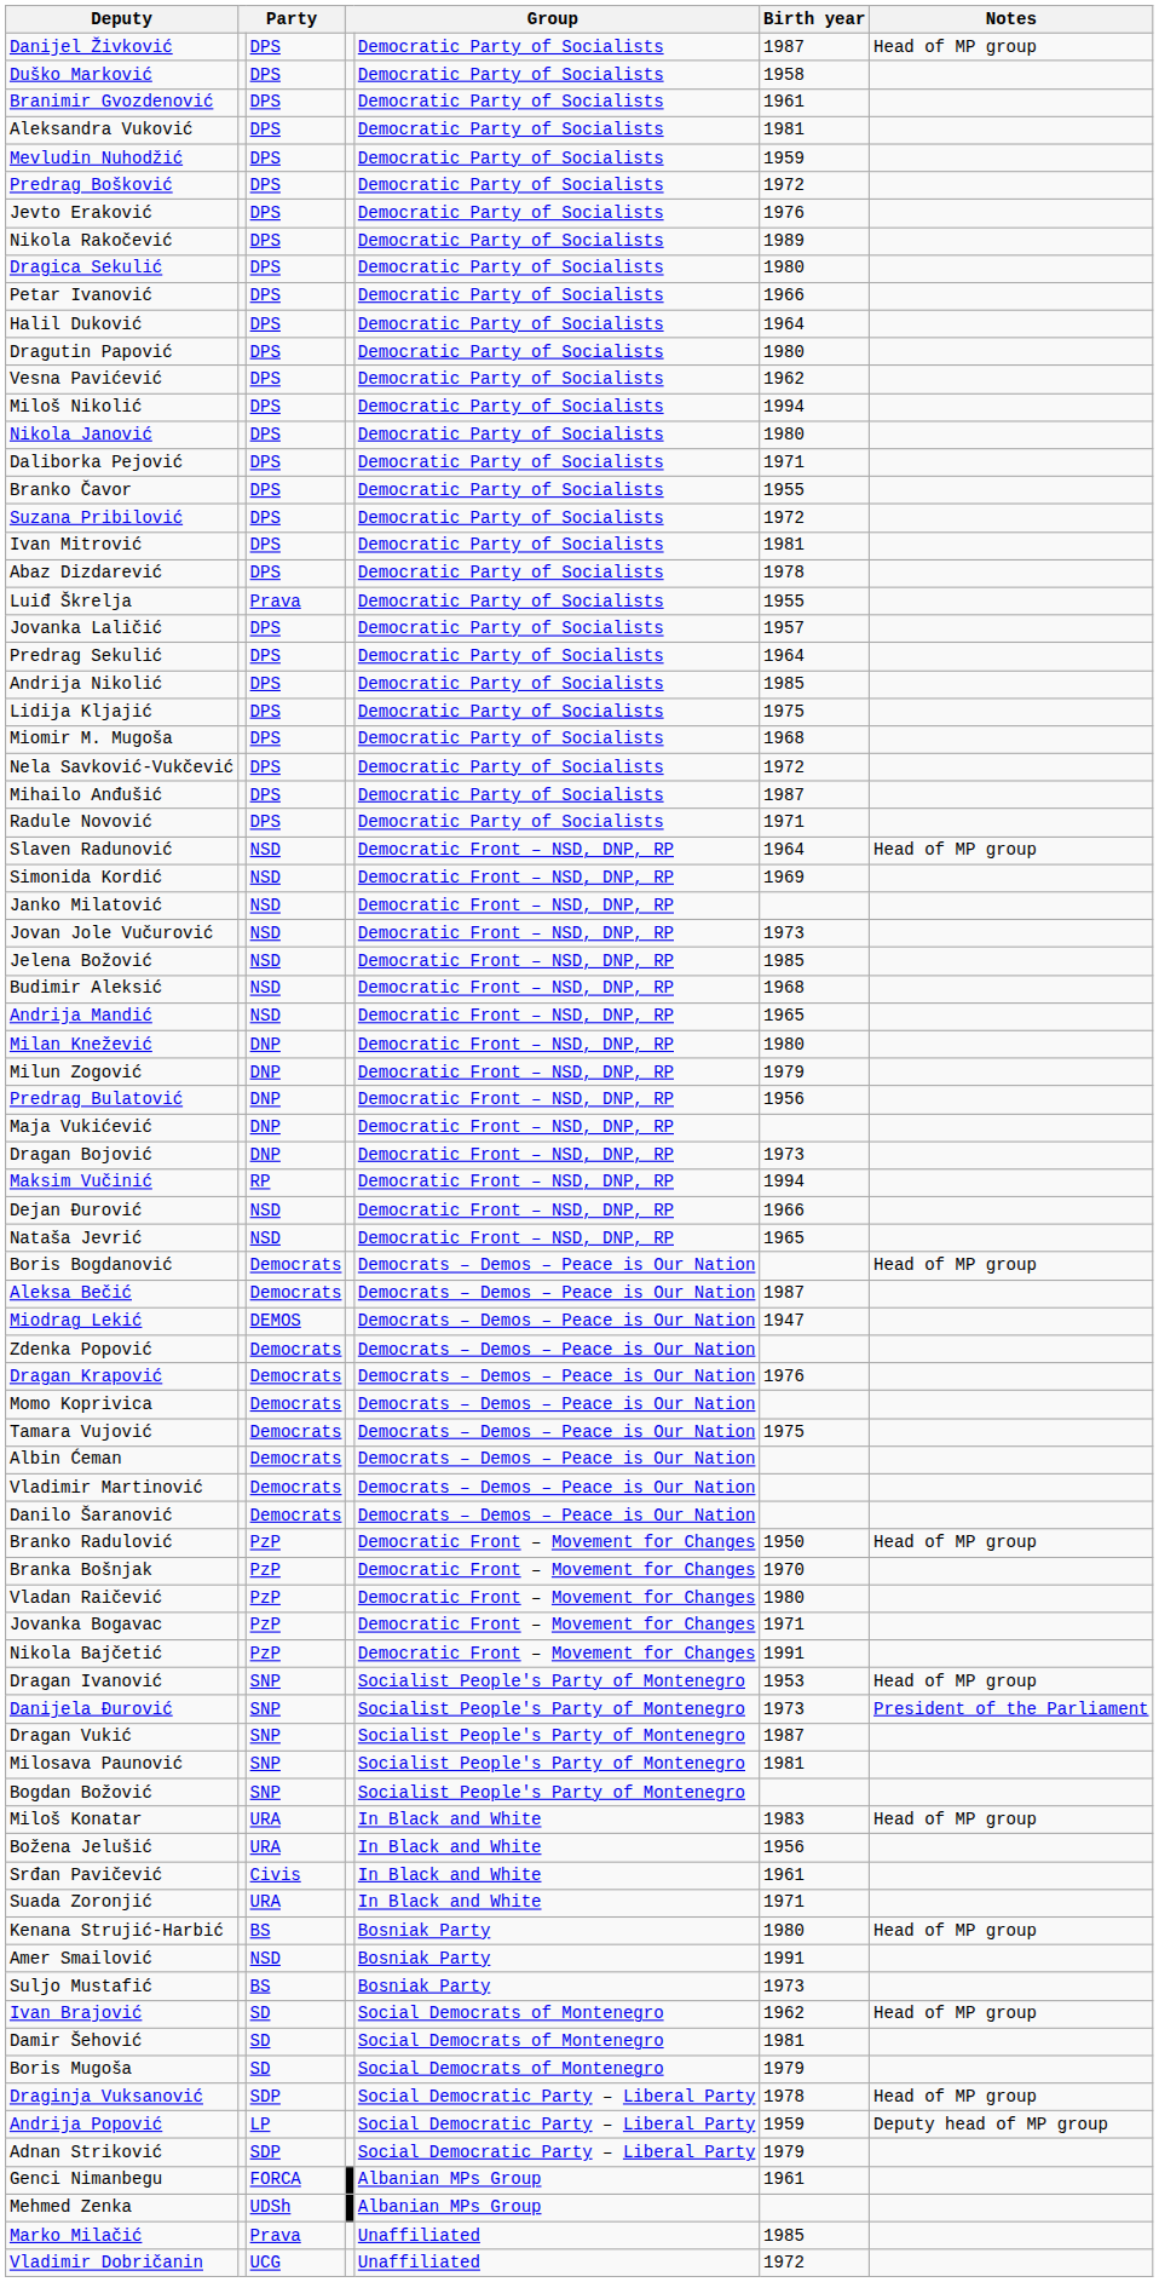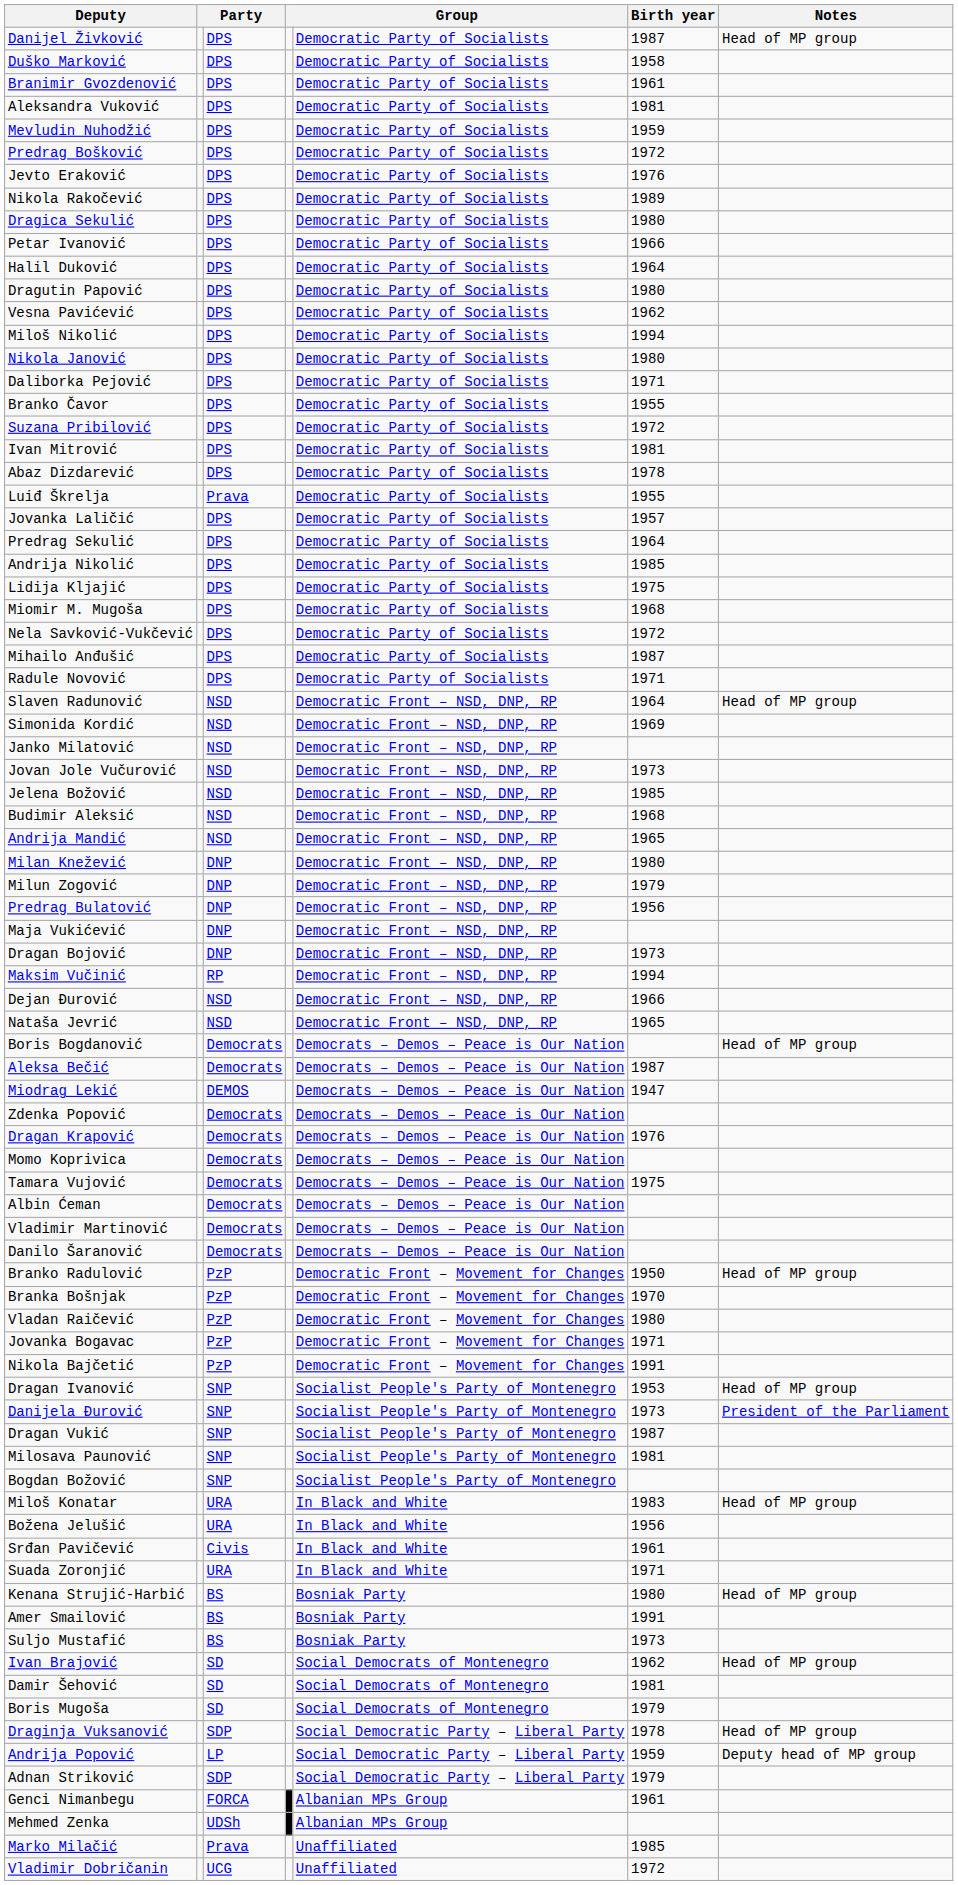Amer Smailović | column 3: NSD -> BS
